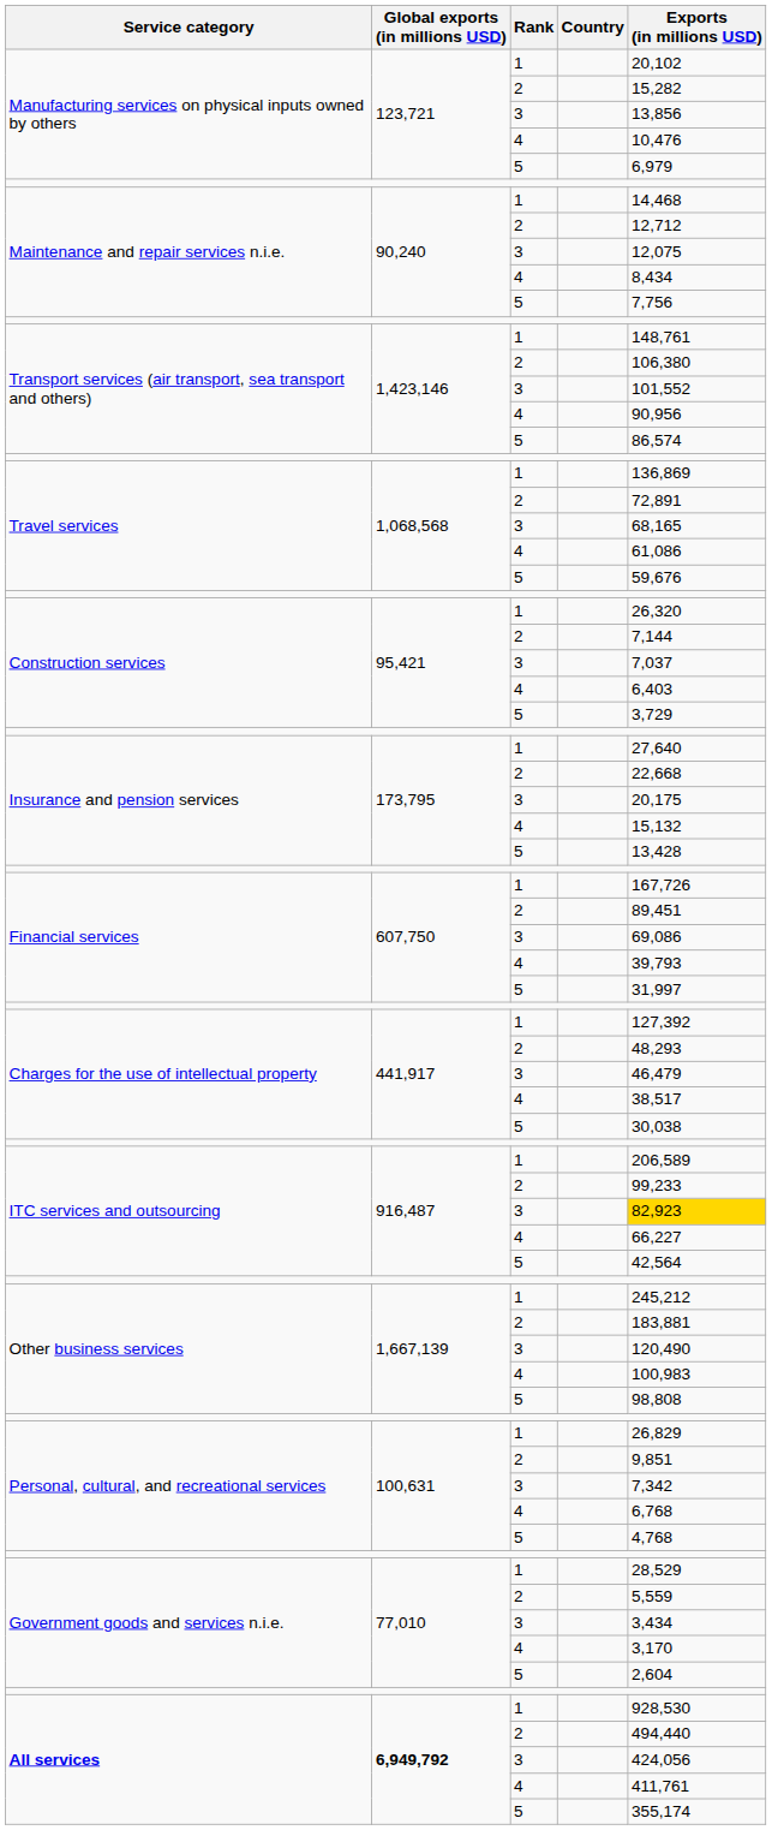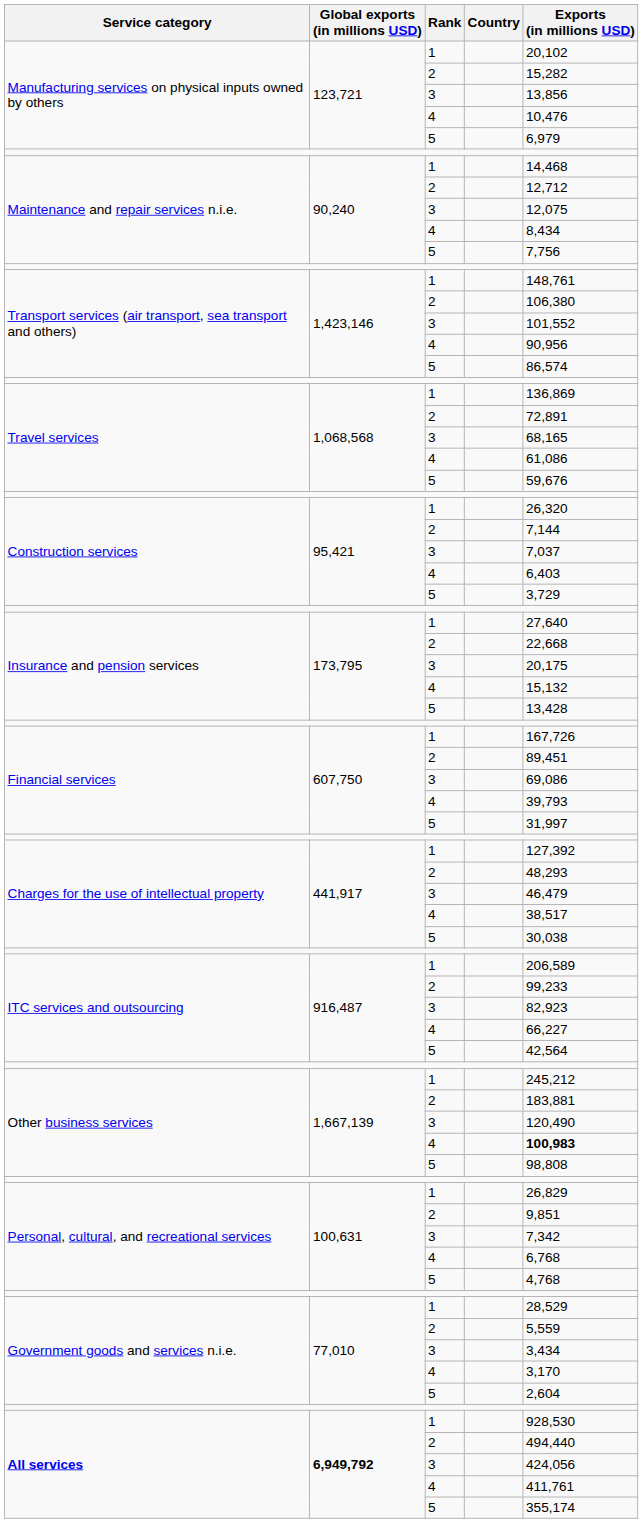ITC services and outsourcing / 3 | Exports (in millions USD): gold background -> no background
Other business services / 4 | Exports (in millions USD): normal -> bold
